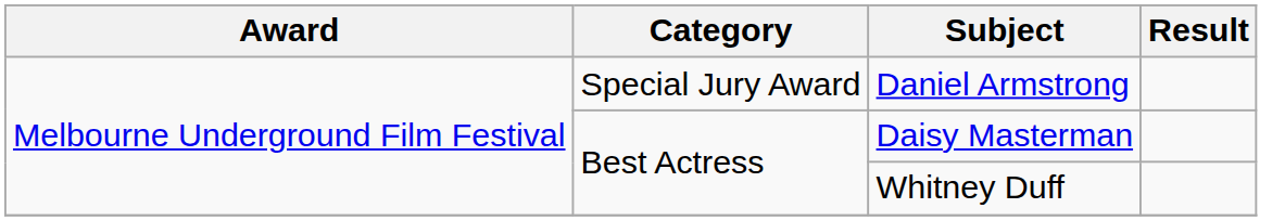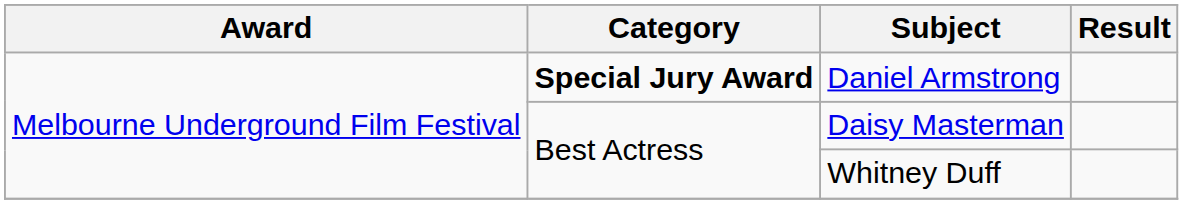Daniel Armstrong | Category: normal -> bold
